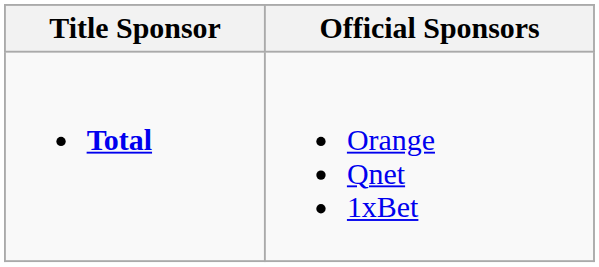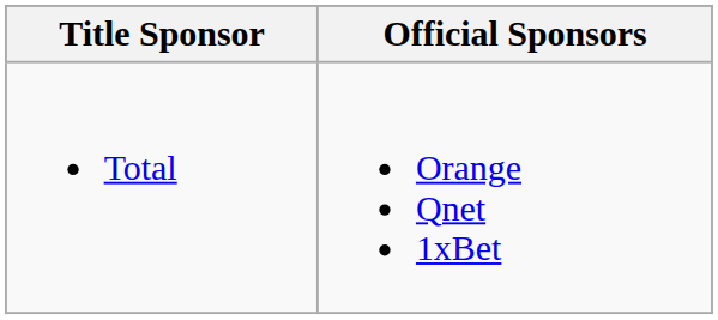row 2 | Title Sponsor: bold -> normal
